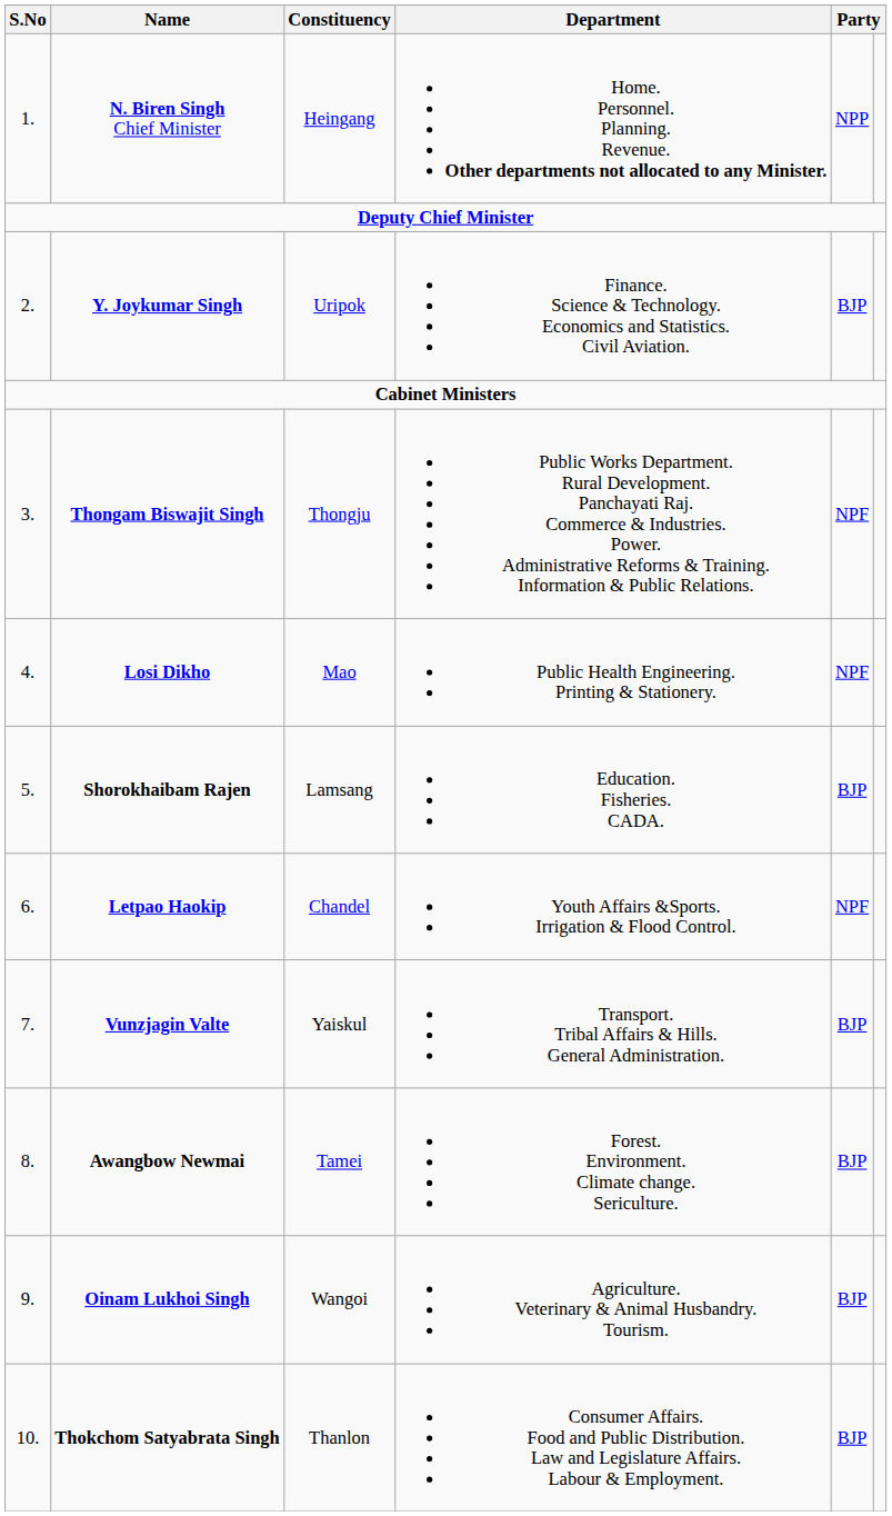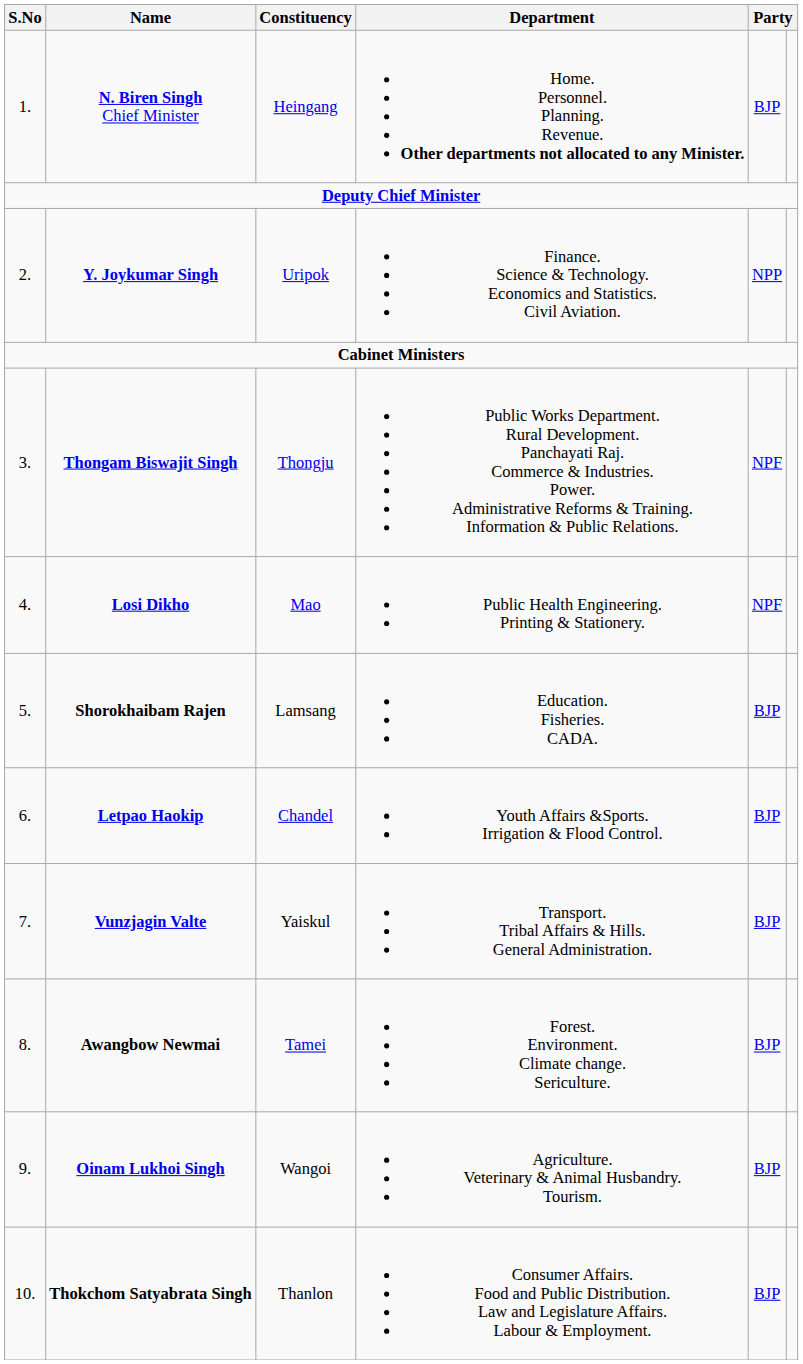N. Biren Singh Chief Minister | column 5: NPP -> BJP
Y. Joykumar Singh | column 5: BJP -> NPP
Letpao Haokip | column 5: NPF -> BJP
